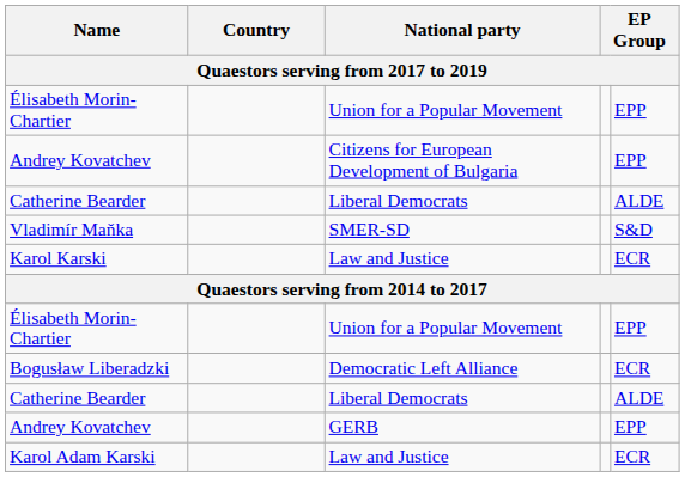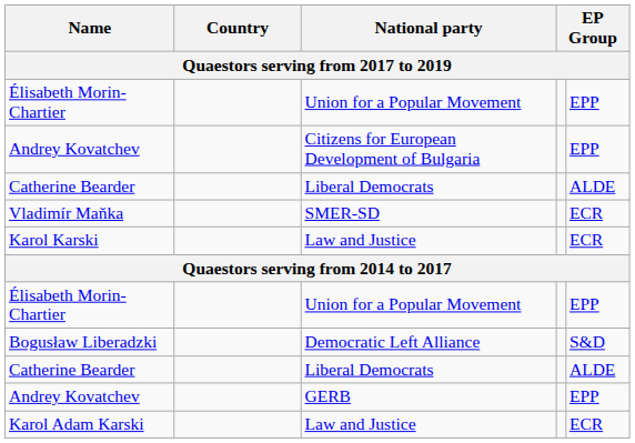Vladimír Maňka | column 5: S&D -> ECR
Bogusław Liberadzki | column 5: ECR -> S&D
